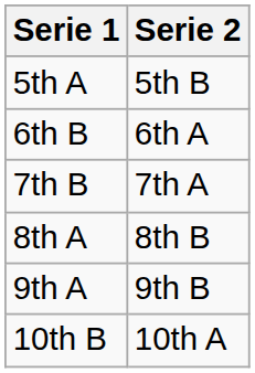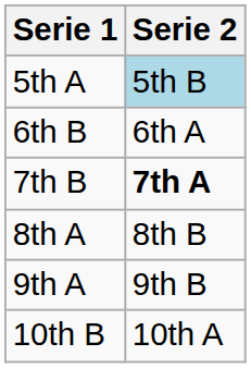5th A | Serie 2: no background -> lightblue background
7th B | Serie 2: normal -> bold
